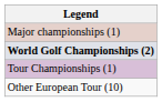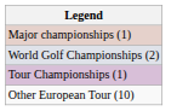row 3 | column 1: bold -> normal
